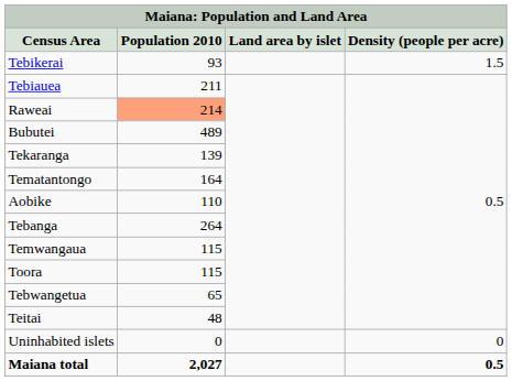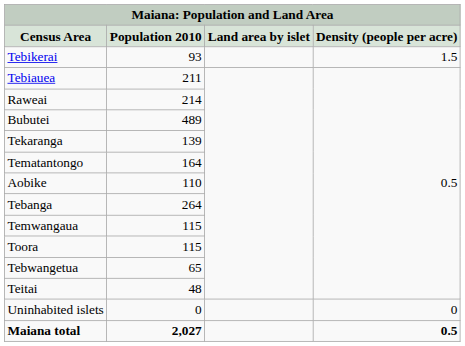Raweai | Population 2010: lightsalmon background -> no background
